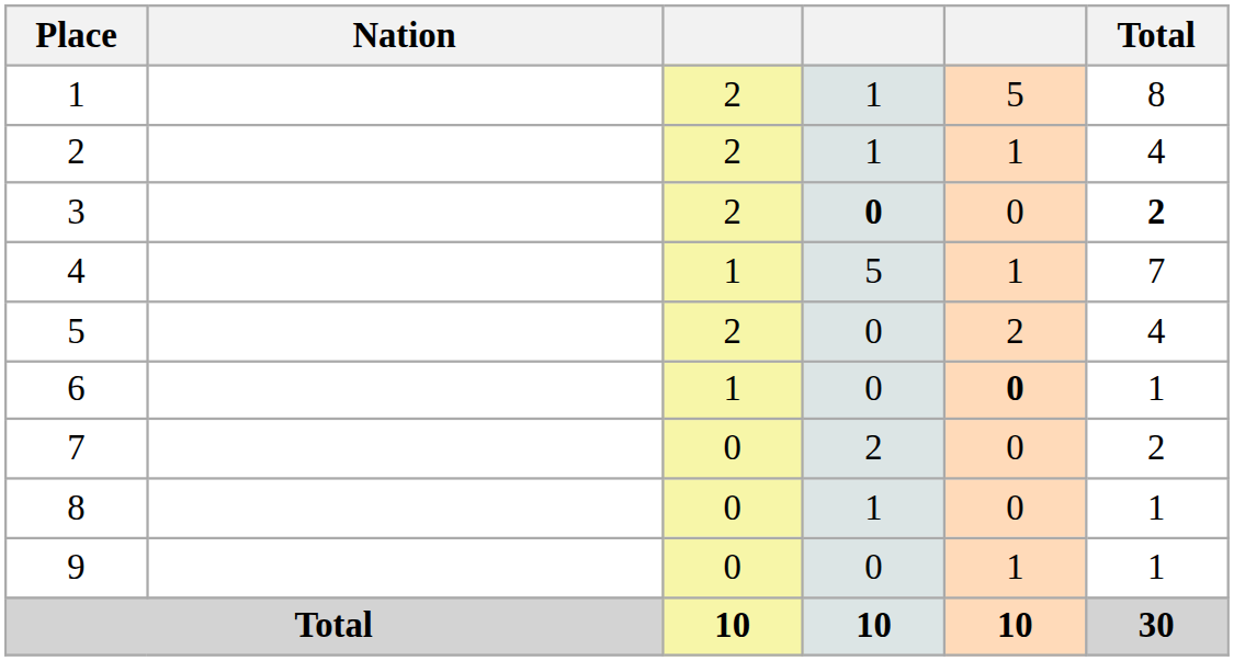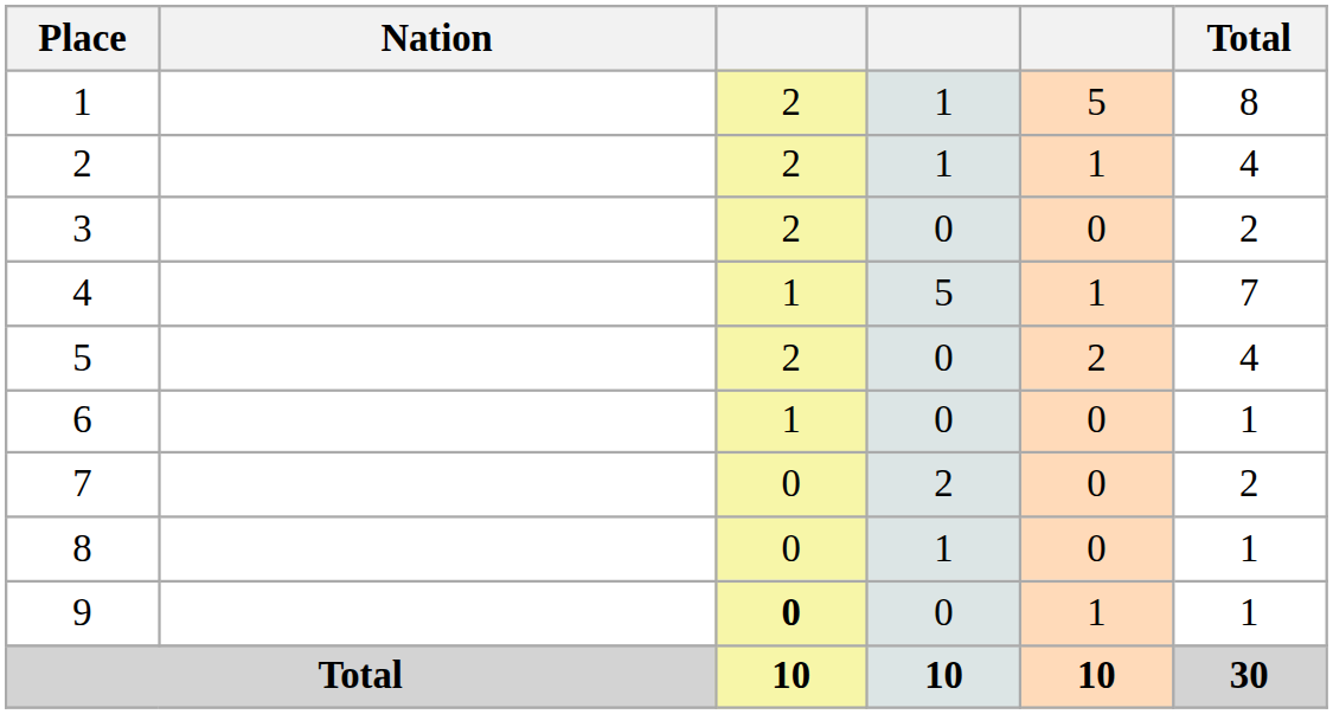3 | column 4: bold -> normal
3 | Total: bold -> normal
6 | column 5: bold -> normal
9 | column 3: normal -> bold
